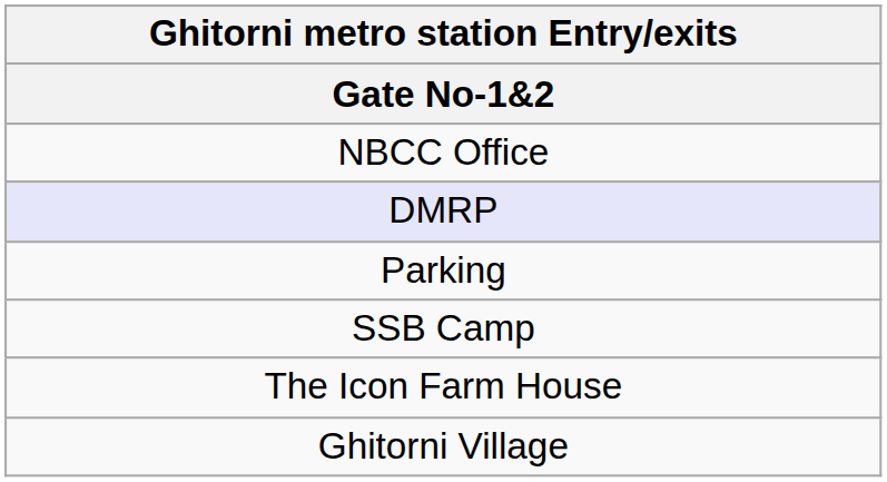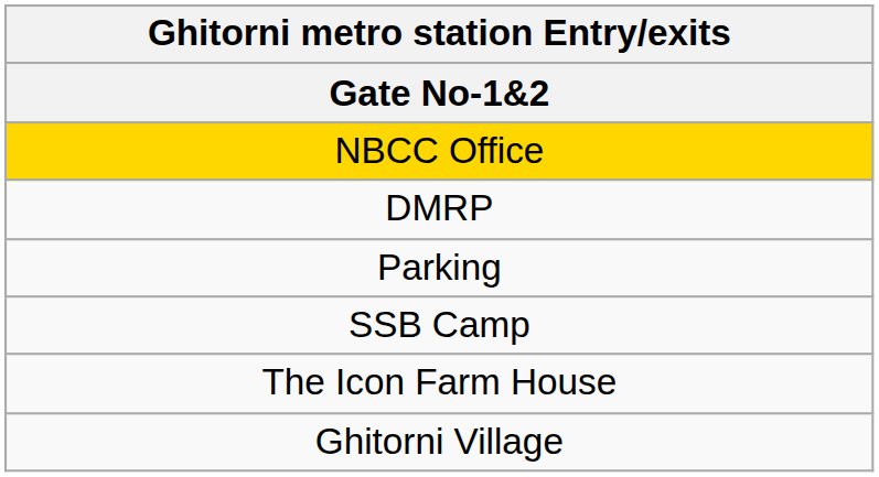NBCC Office | Gate No-1&2: no background -> gold background
DMRP | Gate No-1&2: lavender background -> no background
